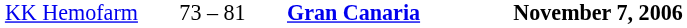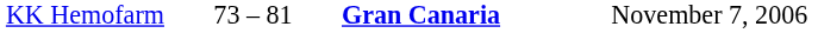KK Hemofarm | column 4: bold -> normal
